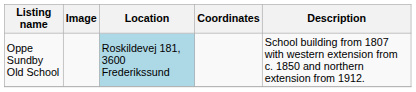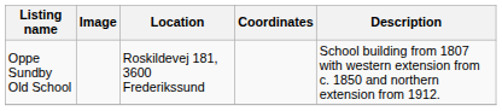Oppe Sundby Old School | Location: lightblue background -> no background
